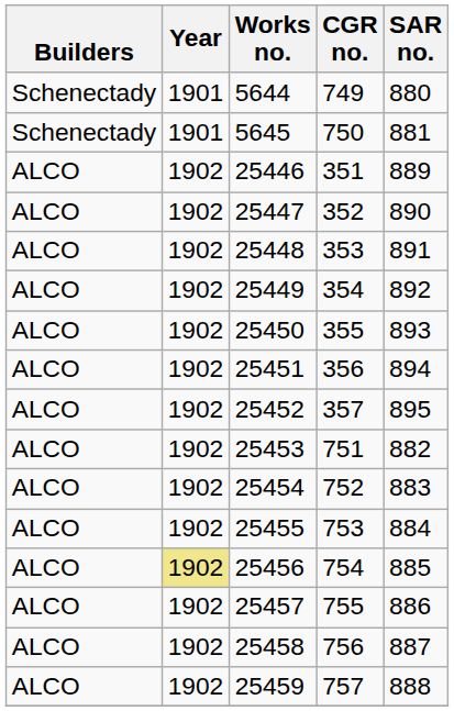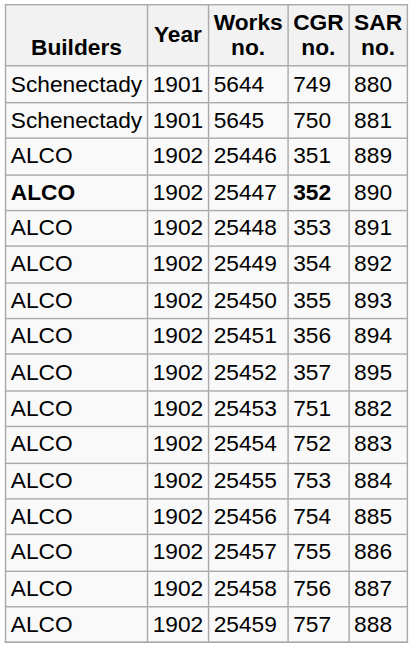25447 | Builders: normal -> bold
25447 | CGR no.: normal -> bold
25456 | Year: khaki background -> no background
